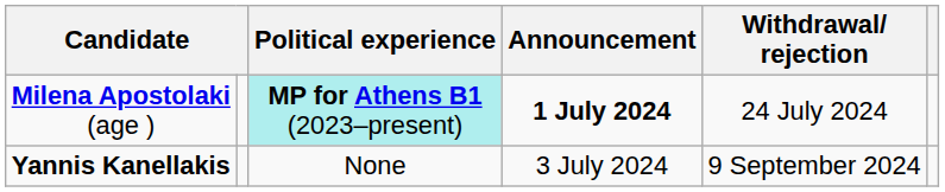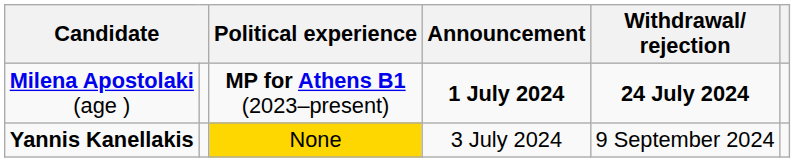Milena Apostolaki (age ) | Political experience: paleturquoise background -> no background
Milena Apostolaki (age ) | Withdrawal/ rejection: normal -> bold
Yannis Kanellakis | Political experience: no background -> gold background
